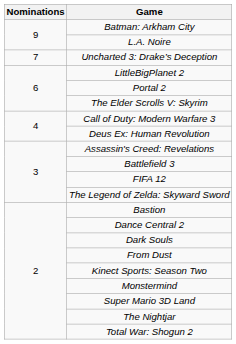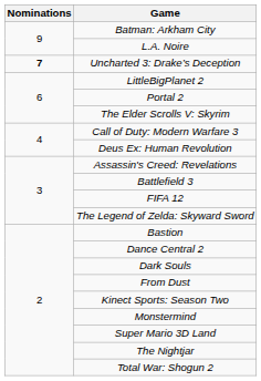Uncharted 3: Drake’s Deception | Nominations: normal -> bold
